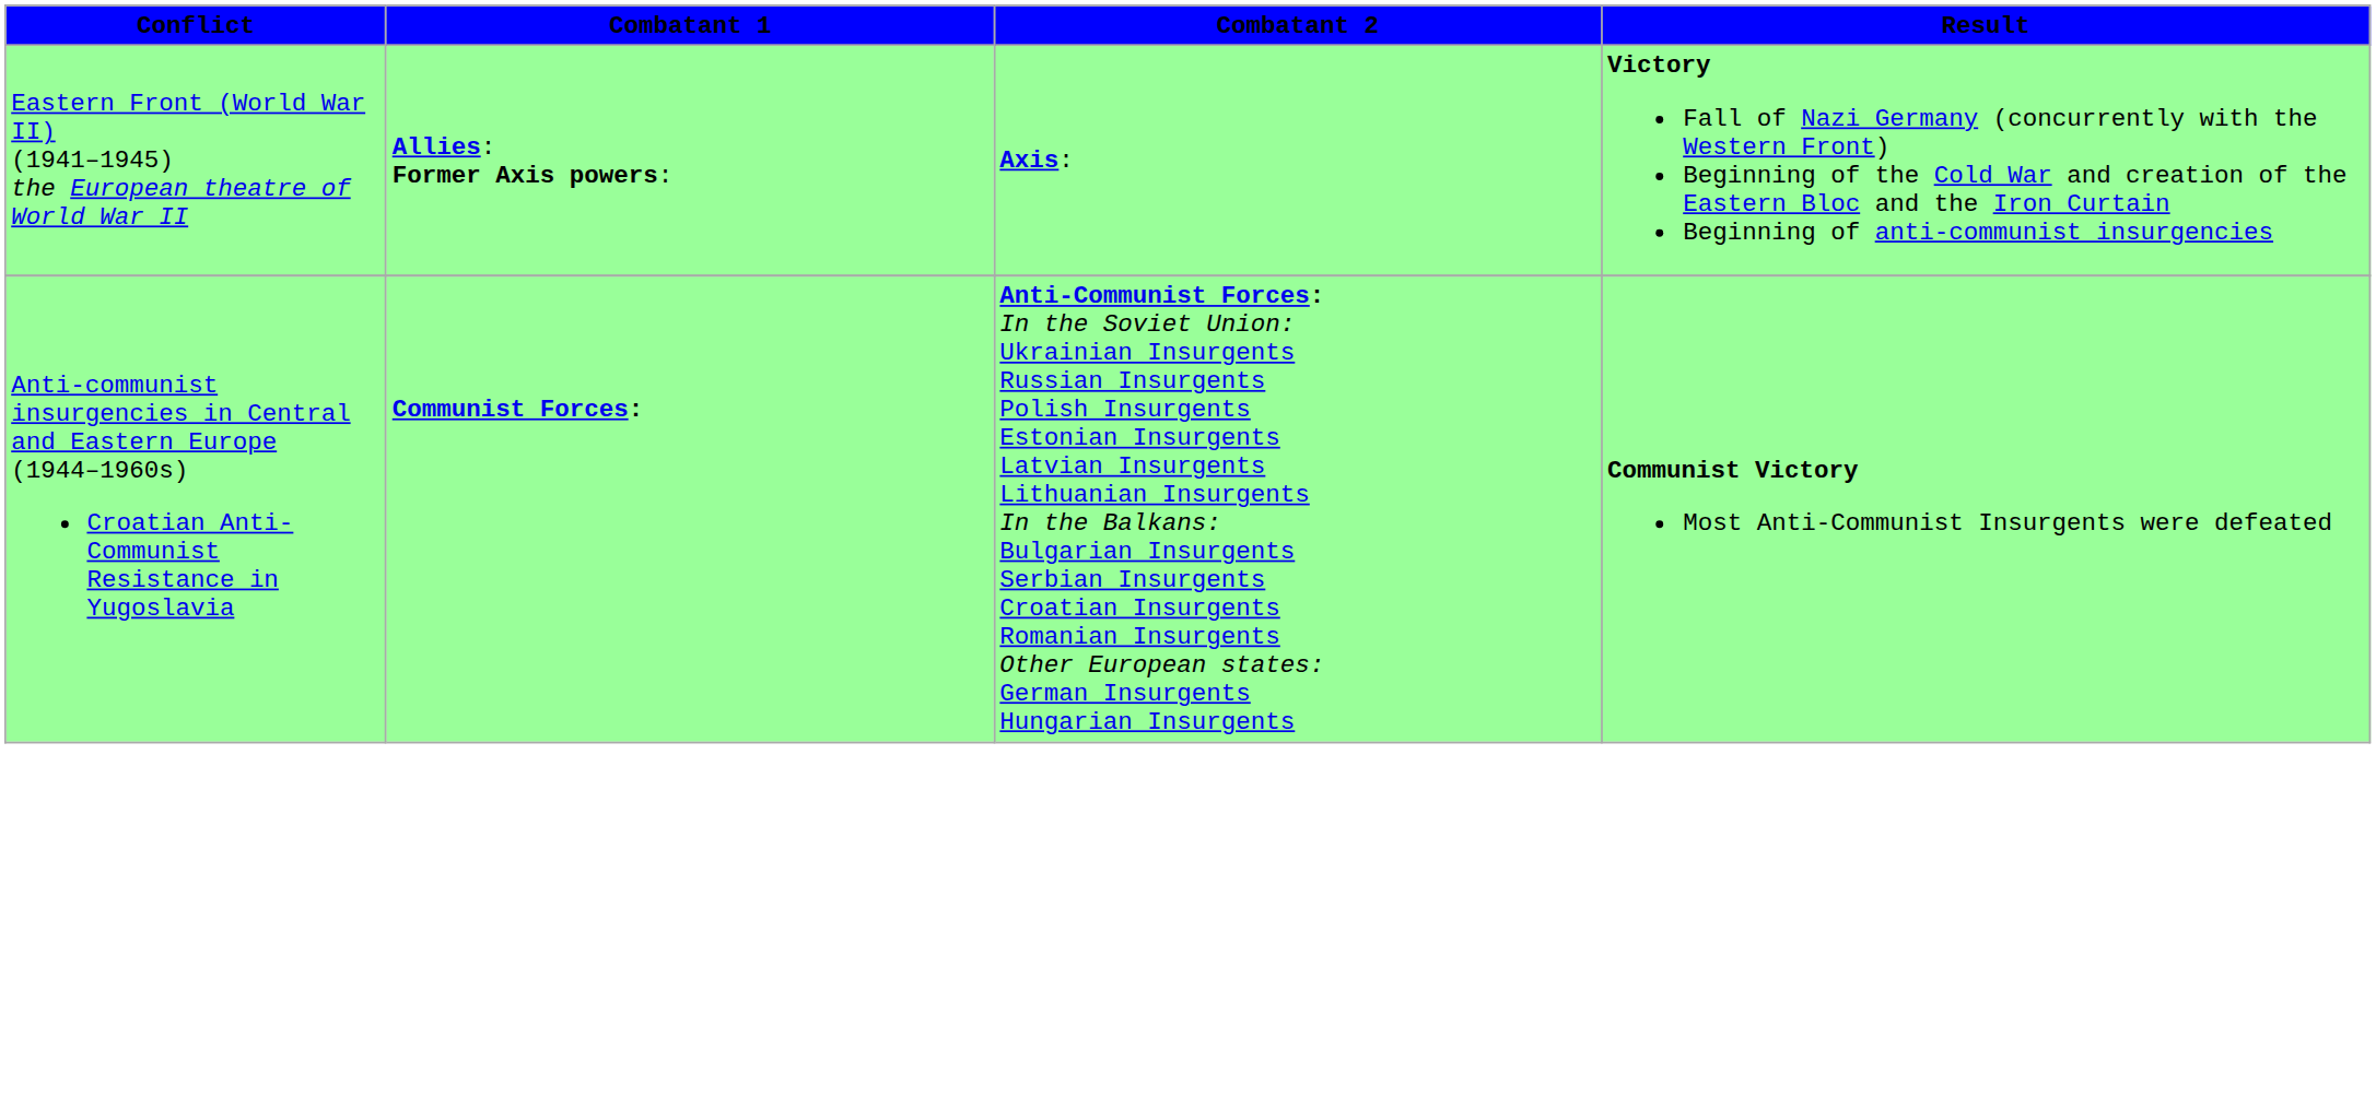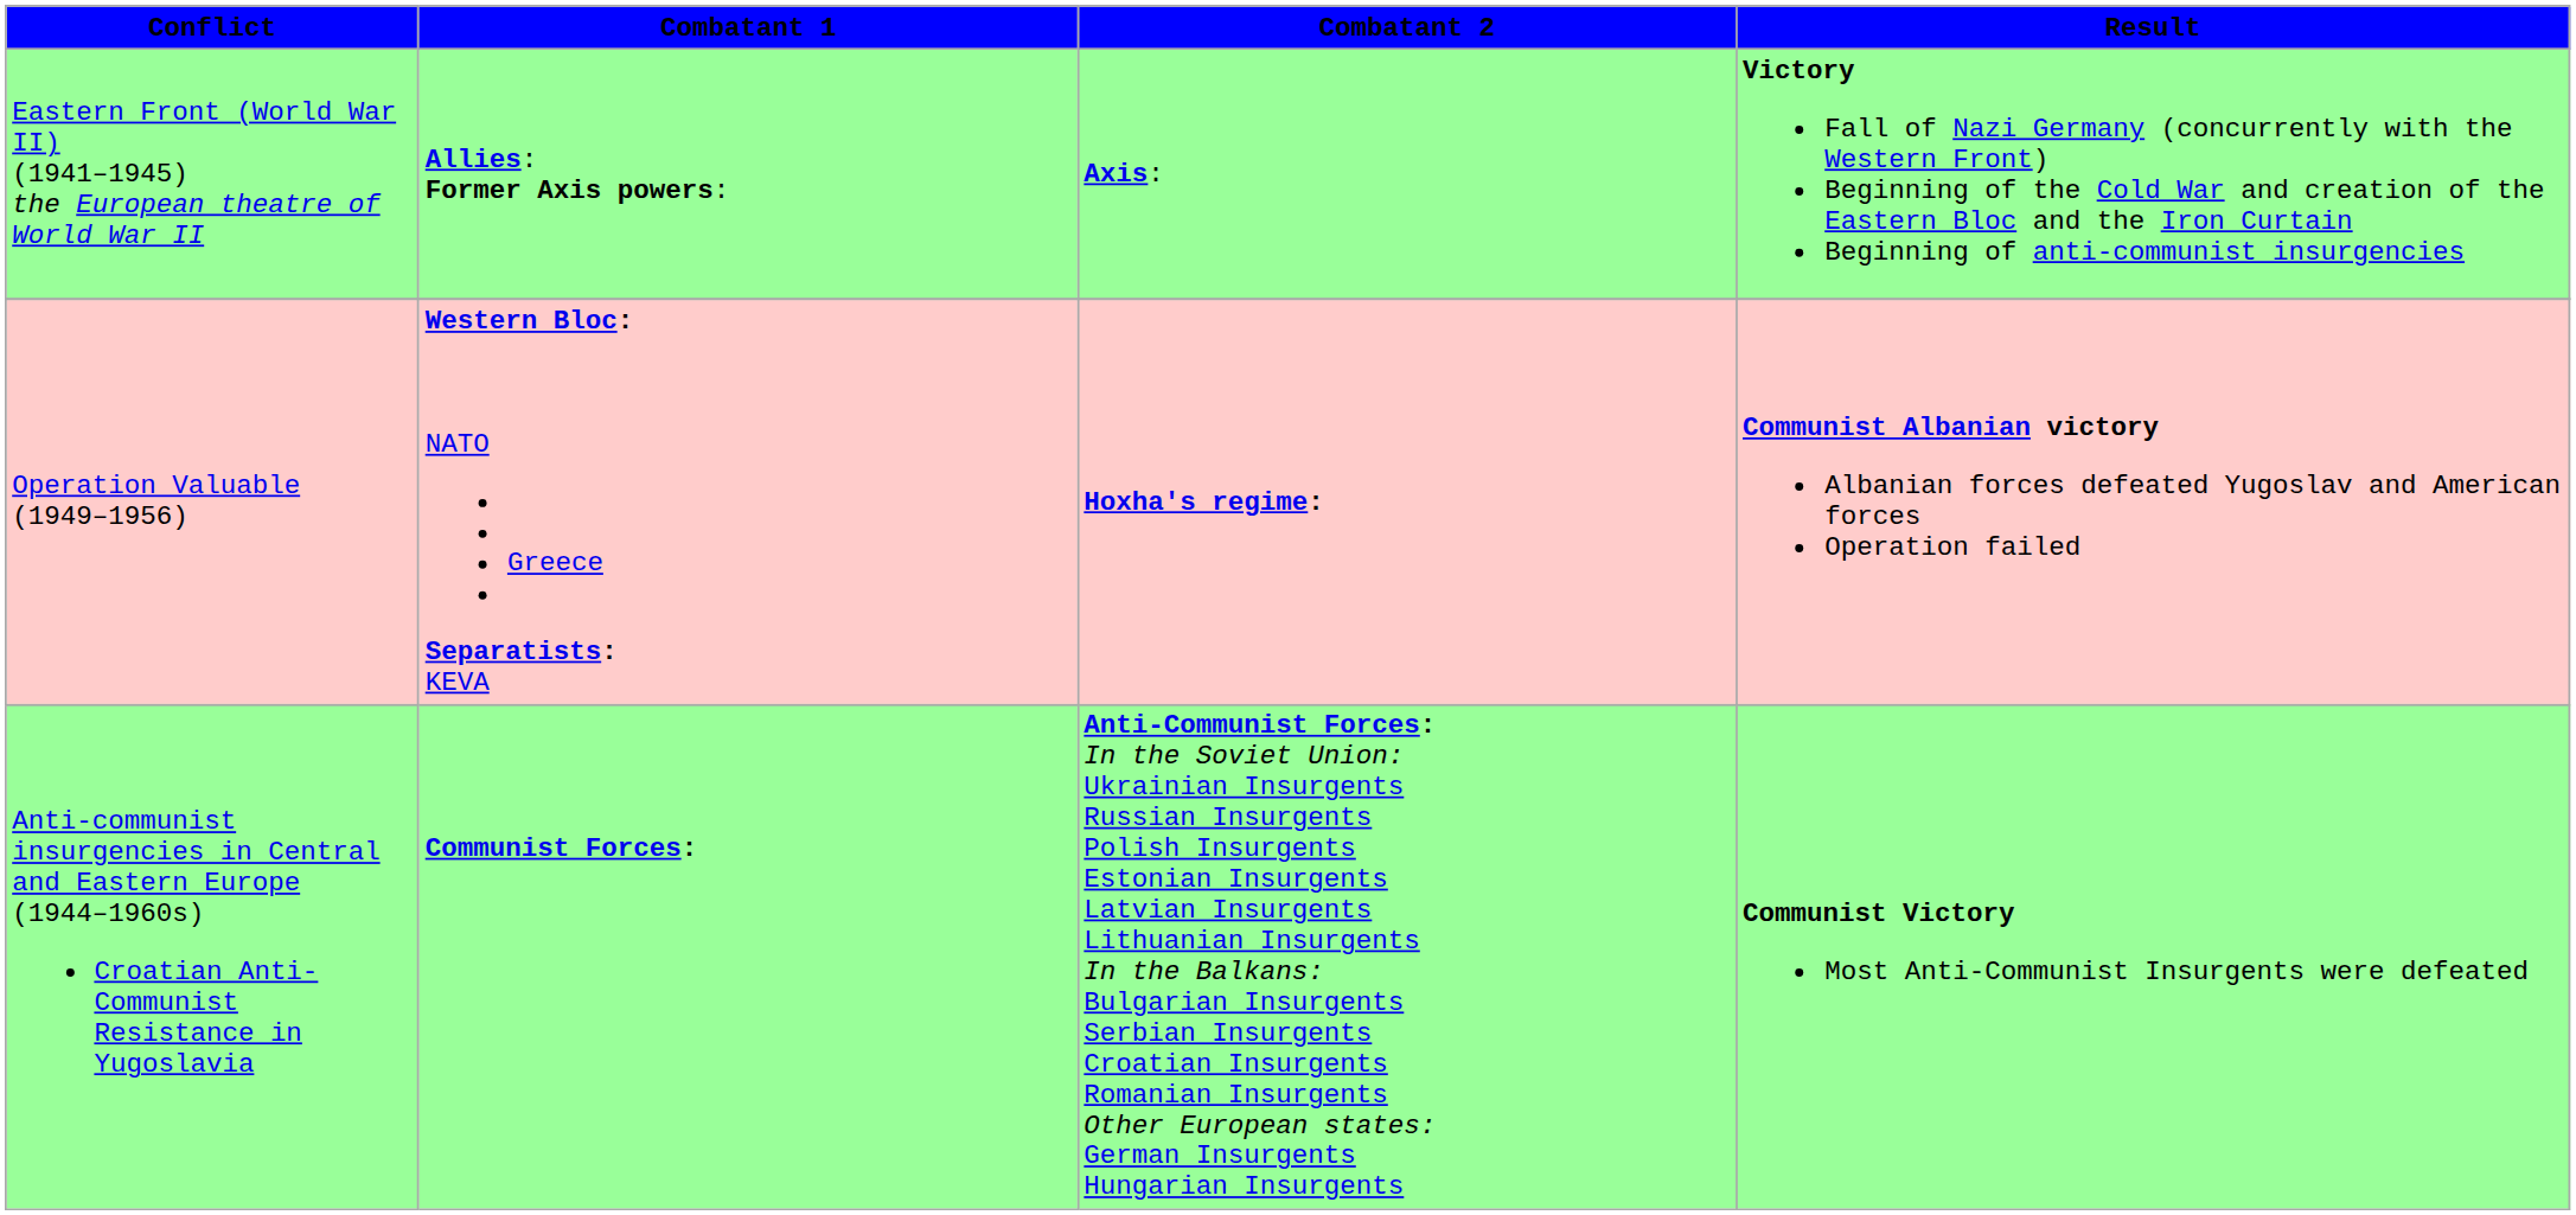+ row: Operation Valuable (1949–1956) | Western Bloc: NATO Greece Separatists: KEVA | Hoxha's regime: | Communist Albanian victory Albanian forces defeated Yugoslav and American forces Operation failed
